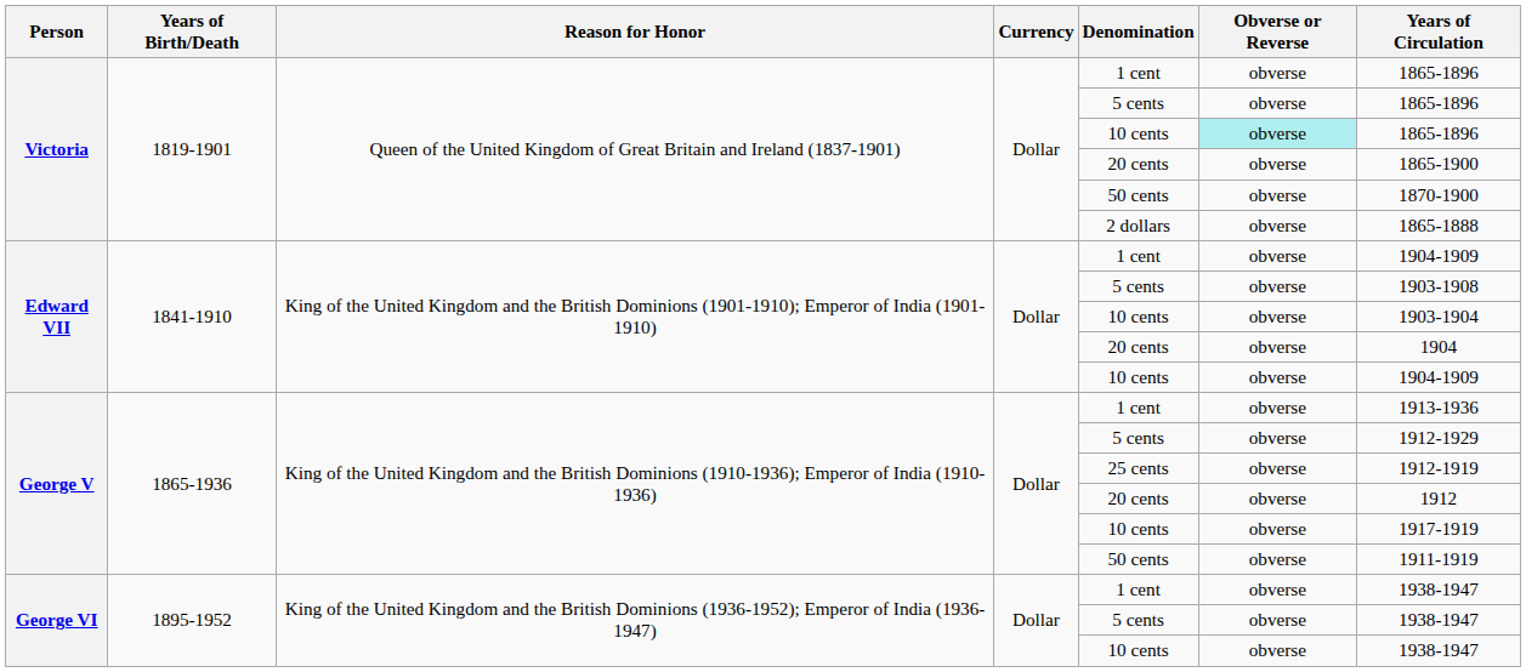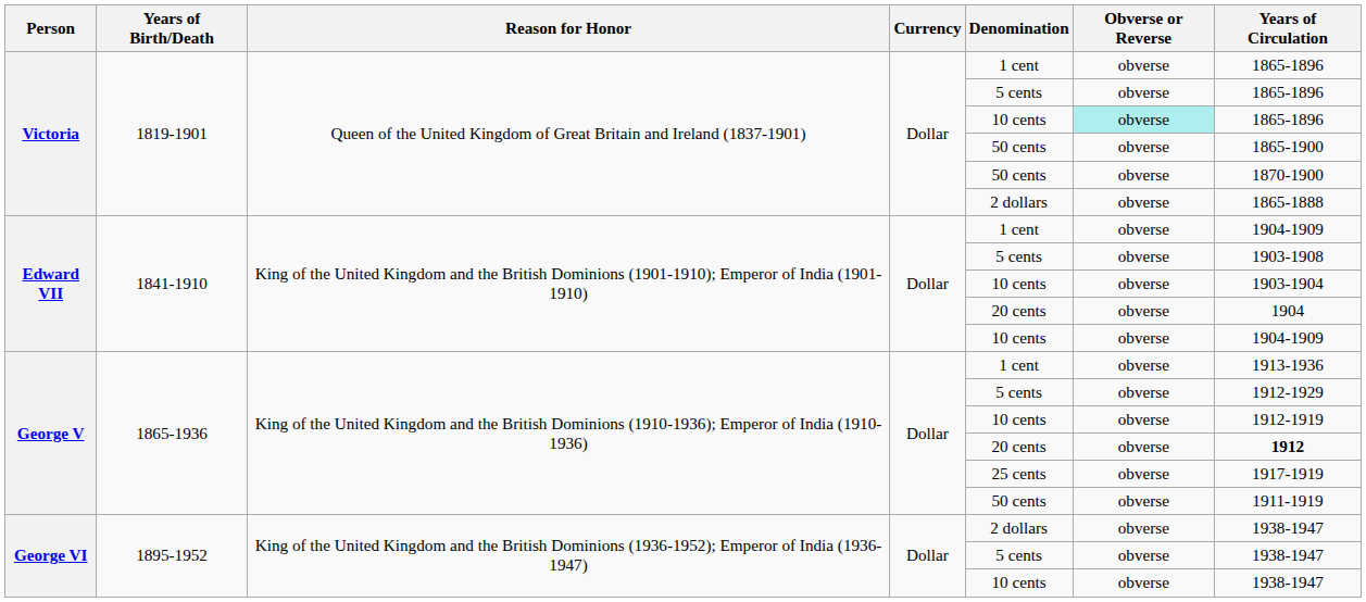row 5 | Denomination: 20 cents -> 50 cents
row 15 | Denomination: 25 cents -> 10 cents
row 16 | Years of Circulation: normal -> bold
row 17 | Denomination: 10 cents -> 25 cents
row 19 | Denomination: 1 cent -> 2 dollars
